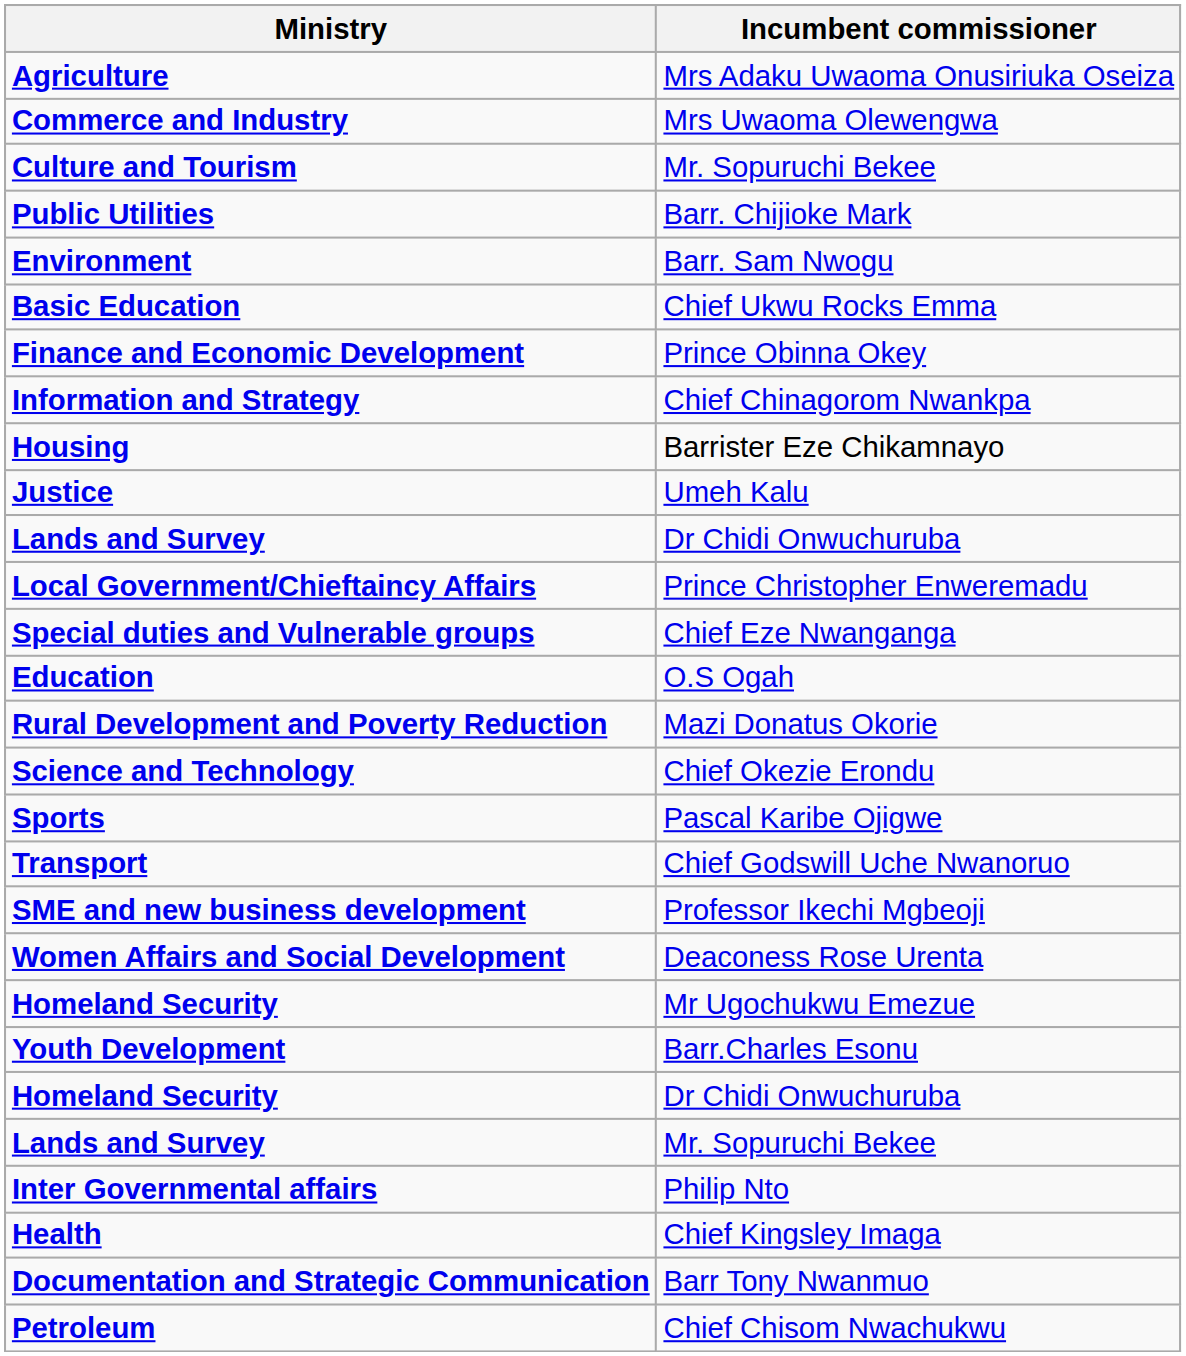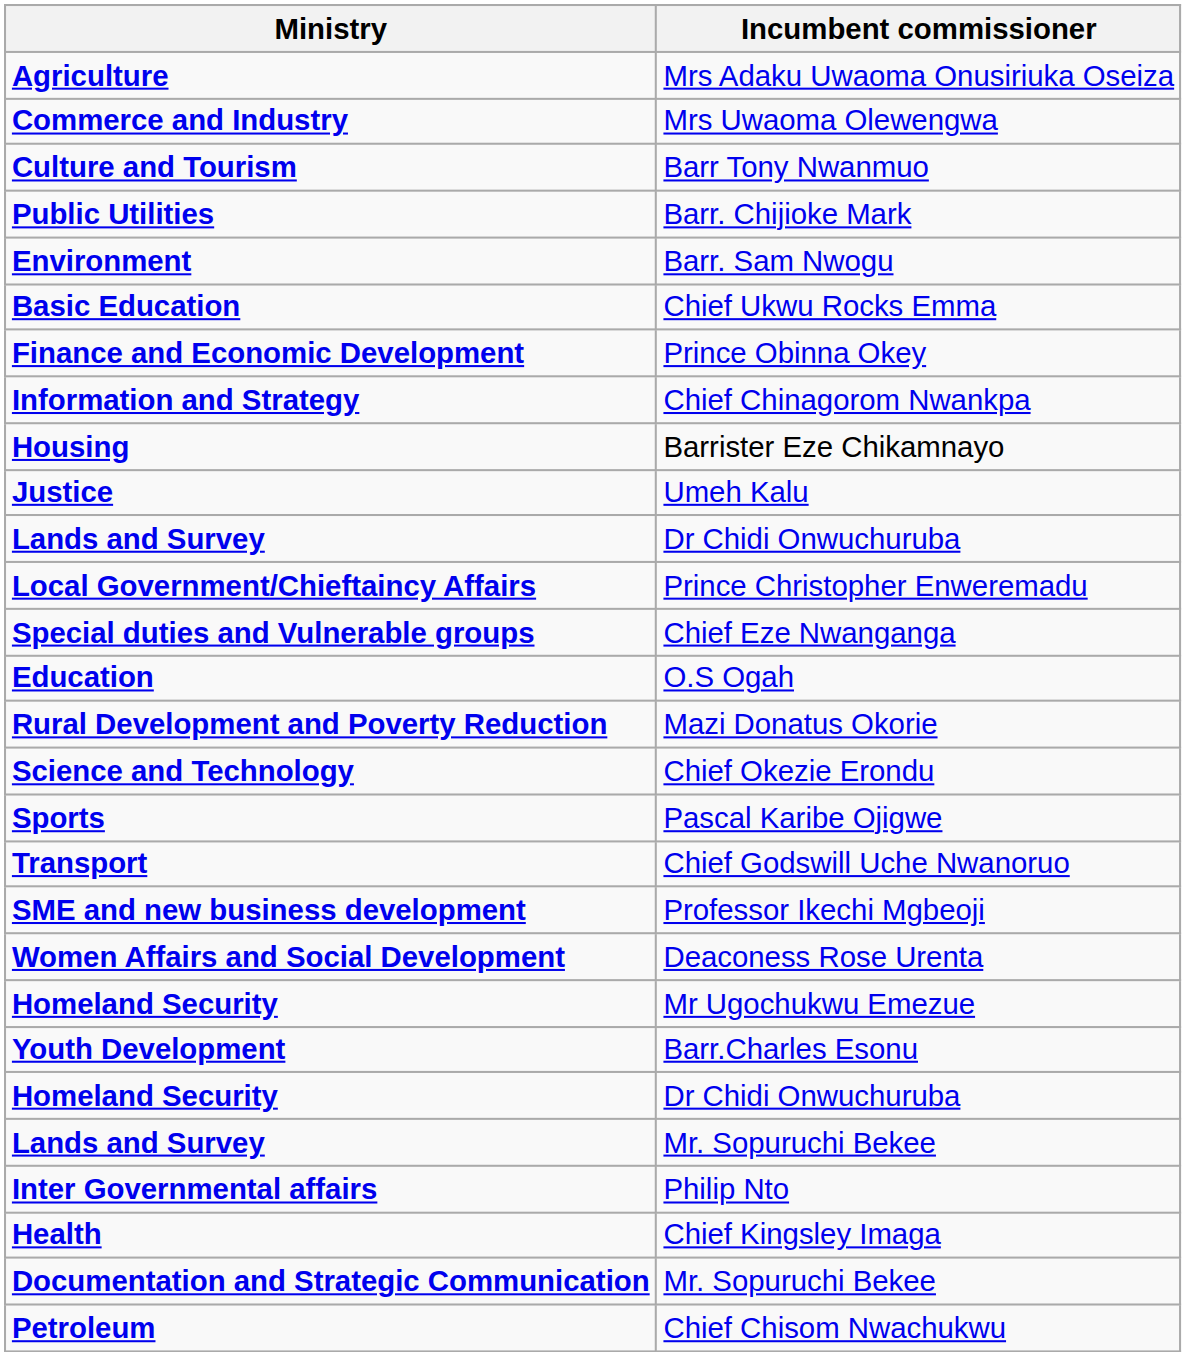row 4 | Incumbent commissioner: Mr. Sopuruchi Bekee -> Barr Tony Nwanmuo
row 28 | Incumbent commissioner: Barr Tony Nwanmuo -> Mr. Sopuruchi Bekee
